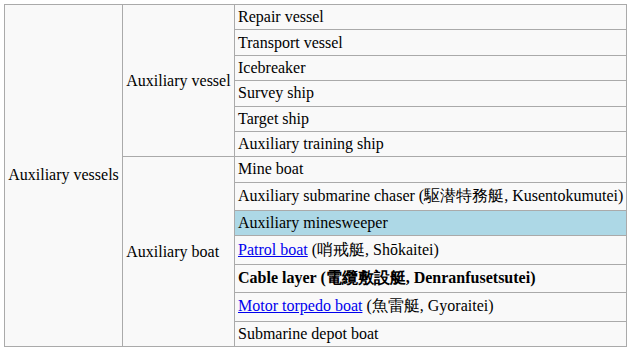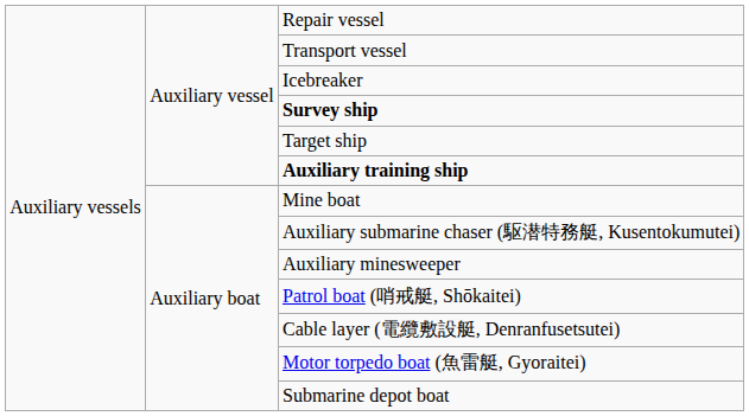Survey ship | column 3: normal -> bold
Auxiliary training ship | column 3: normal -> bold
Auxiliary minesweeper | column 3: lightblue background -> no background
Cable layer (電纜敷設艇, Denranfusetsutei) | column 3: bold -> normal
